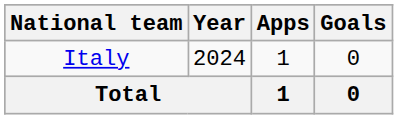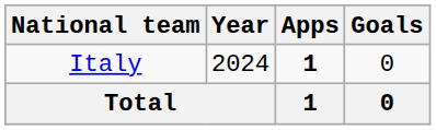Italy | Apps: normal -> bold
